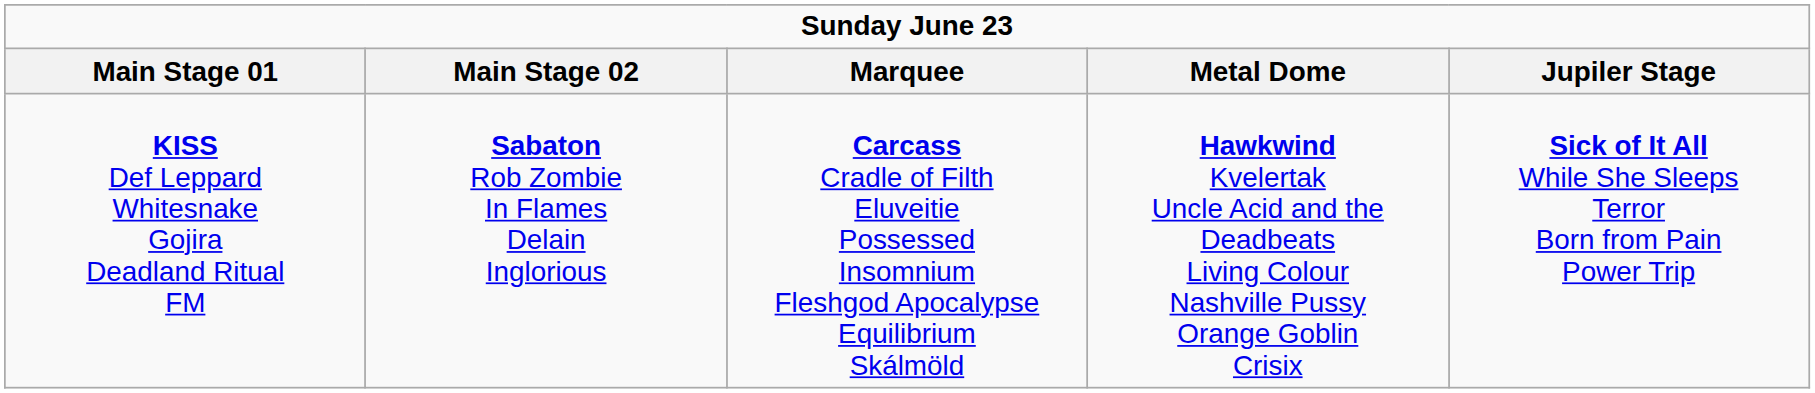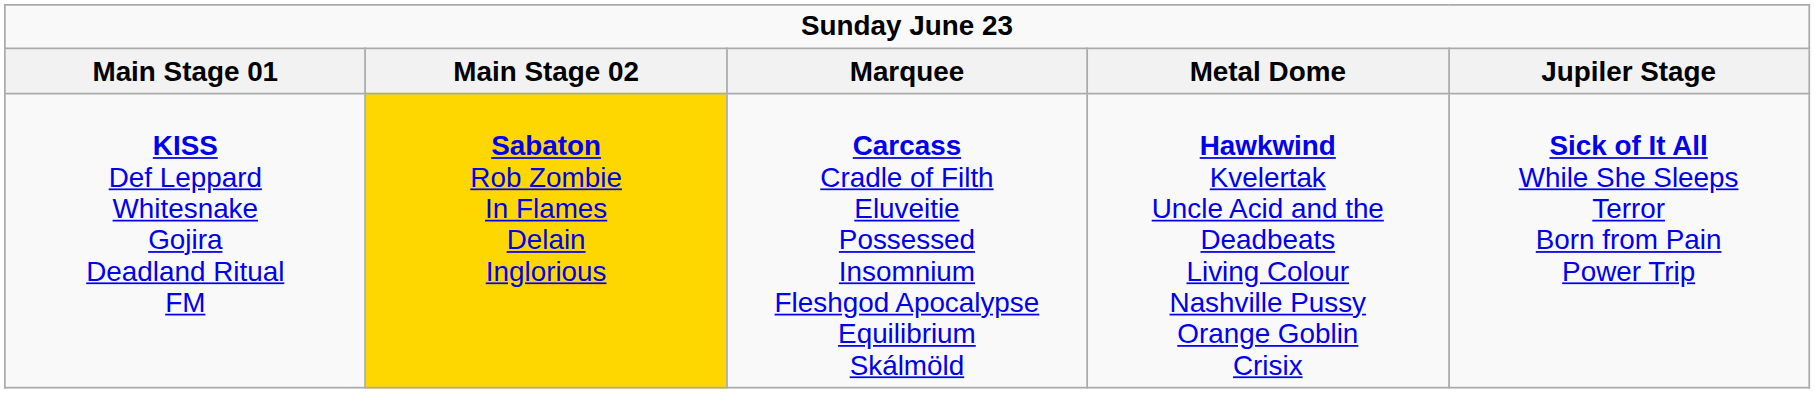KISS Def Leppard Whitesnake Gojira Deadland Ritual FM | Main Stage 02: no background -> gold background
